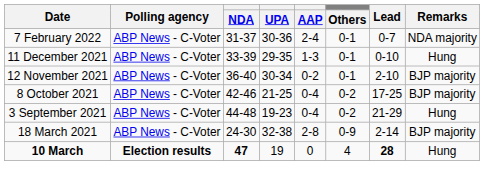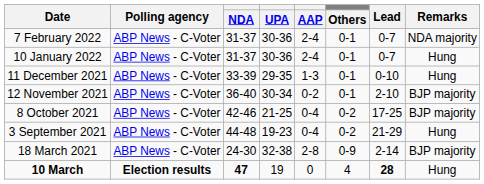+ row: 10 January 2022 | ABP News - C-Voter | 31-37 | 30-36 | 2-4 | 0-1 | 0-7 | Hung
